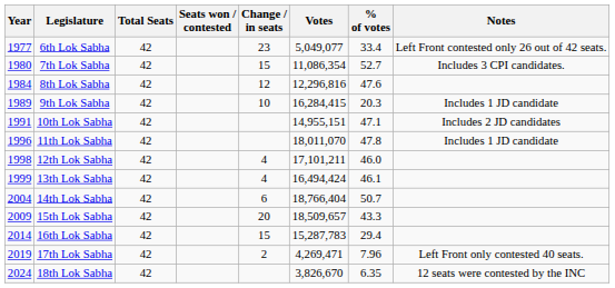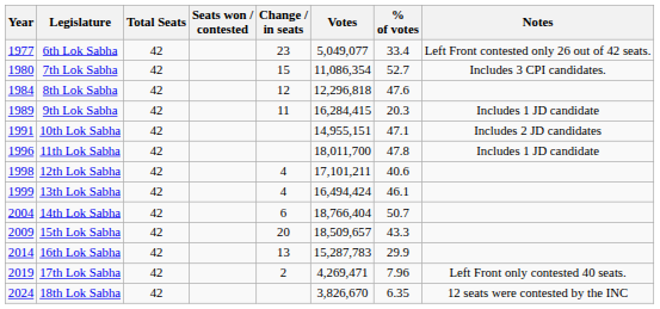8th Lok Sabha | Votes: 12,296,816 -> 12,296,818
9th Lok Sabha | Change / in seats: 10 -> 11
11th Lok Sabha | Votes: 18,011,070 -> 18,011,700
12th Lok Sabha | % of votes: 46.0 -> 40.6
16th Lok Sabha | Change / in seats: 15 -> 13
16th Lok Sabha | % of votes: 29.4 -> 29.9
